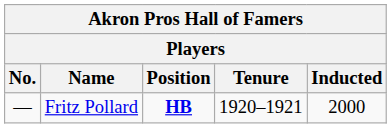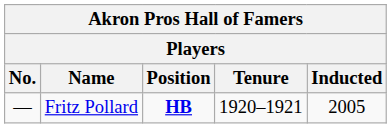Fritz Pollard | Inducted: 2000 -> 2005
